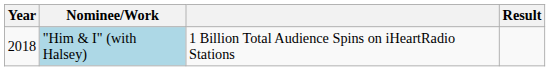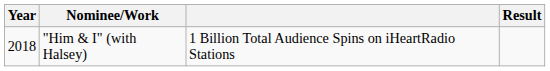row 2 | Nominee/Work: lightblue background -> no background
